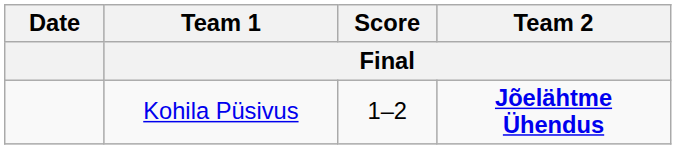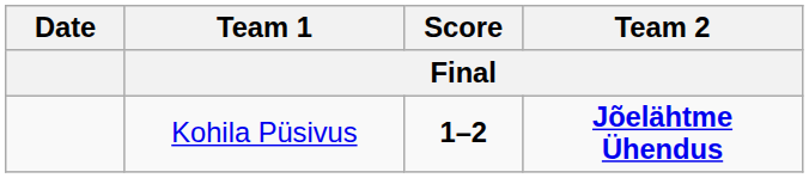Kohila Püsivus | Score / Final: normal -> bold
